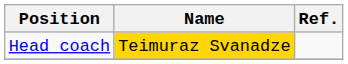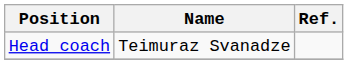Head coach | Name: gold background -> no background
